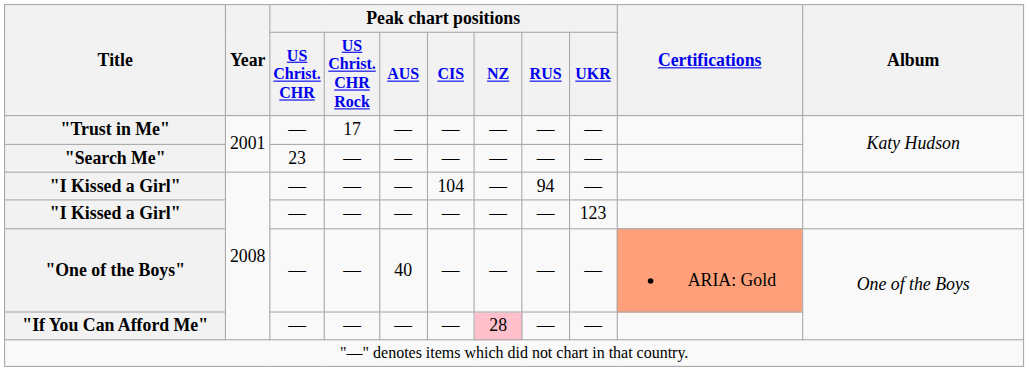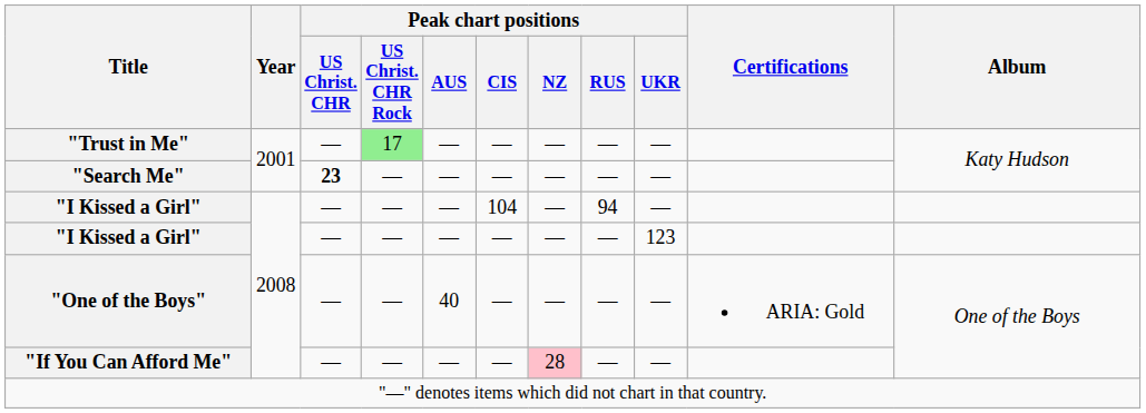"Trust in Me" | Peak chart positions / US Christ. CHR Rock: no background -> lightgreen background
"Search Me" | Peak chart positions / US Christ. CHR: normal -> bold
"One of the Boys" | Certifications: lightsalmon background -> no background
